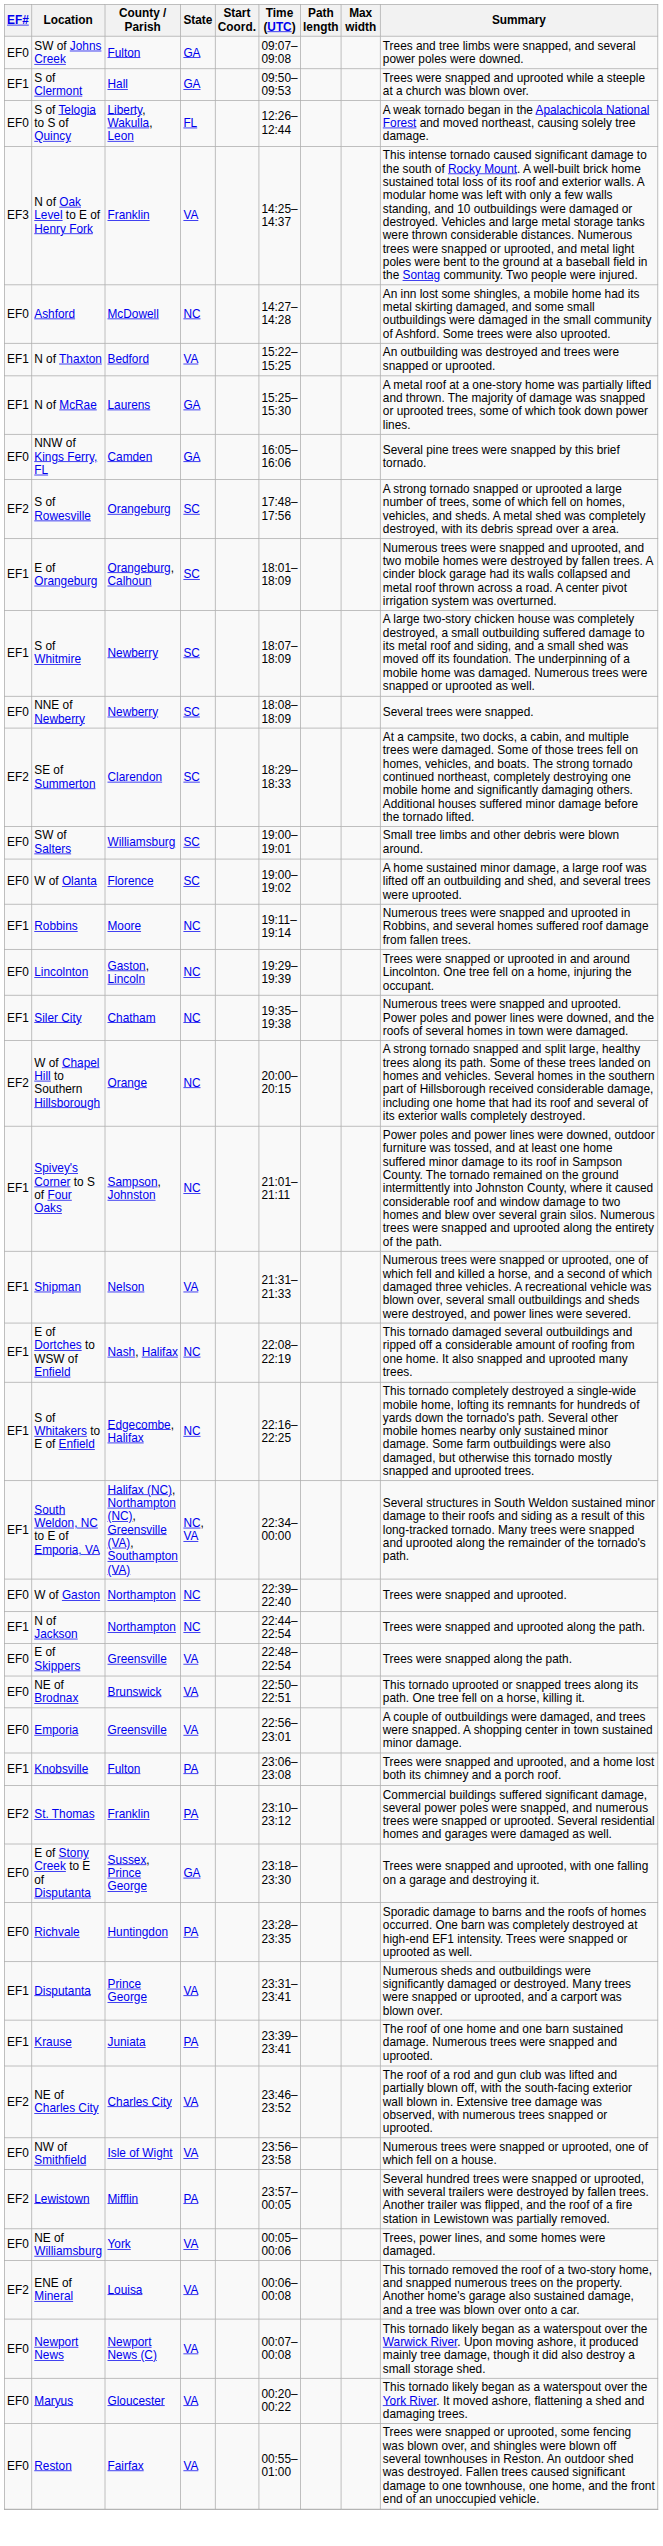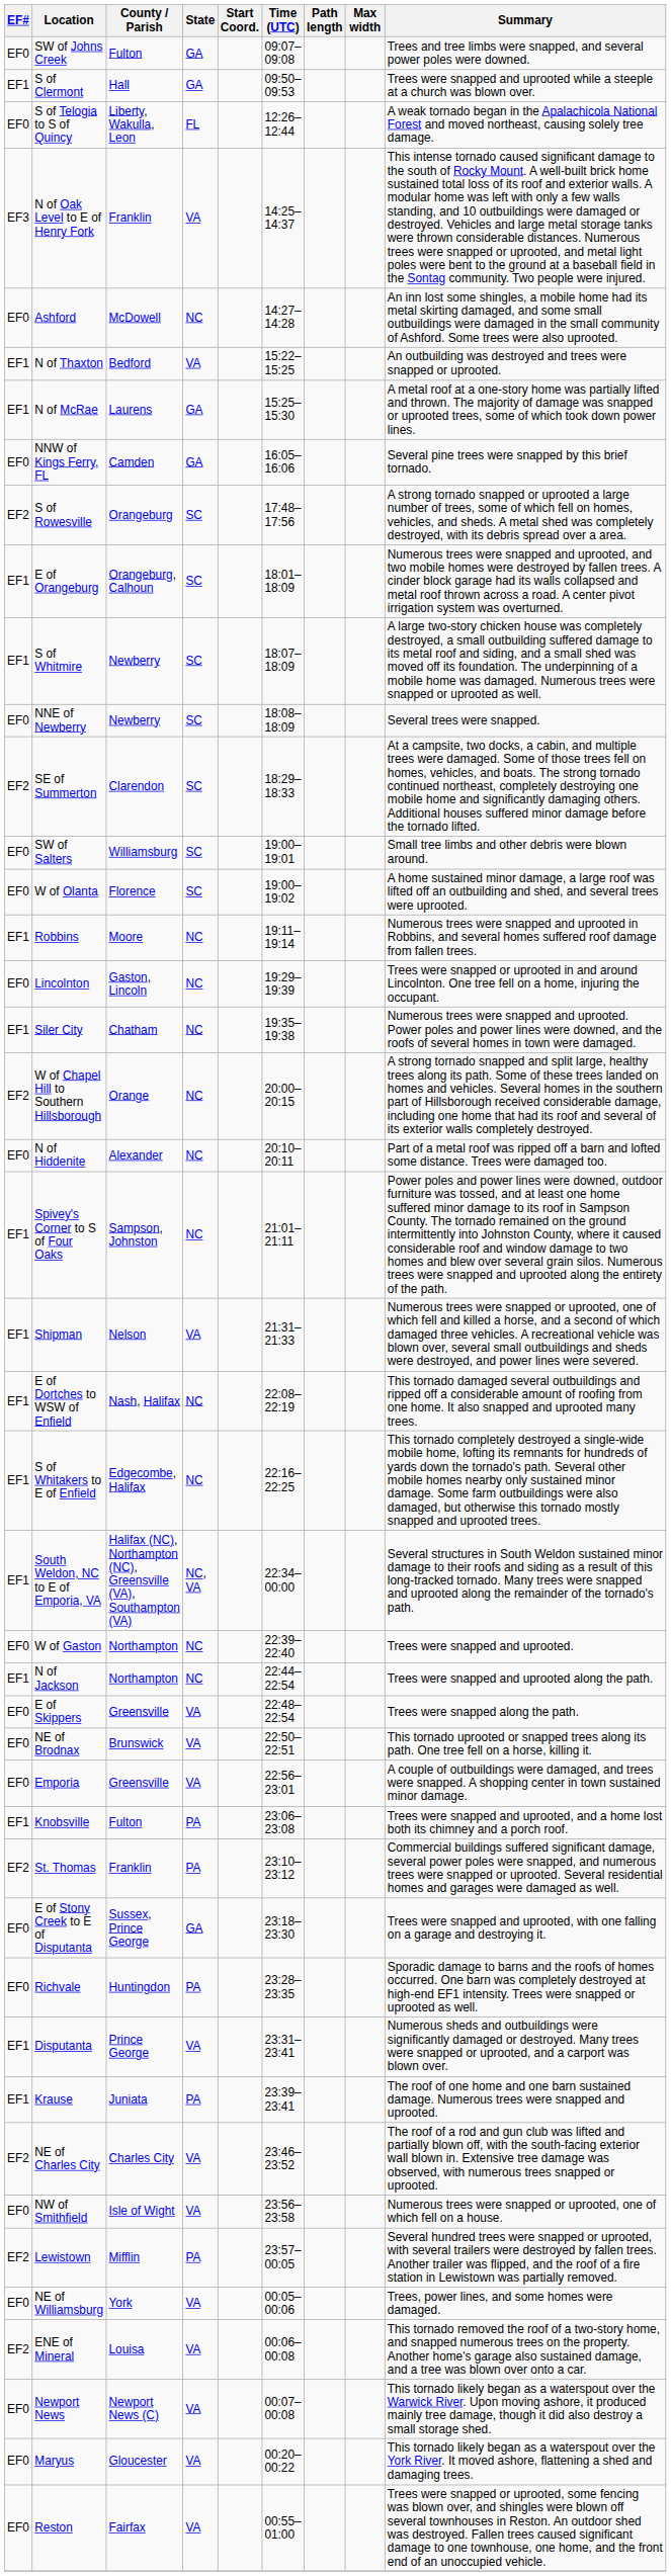+ row: EF0 | N of Hiddenite | Alexander | NC | 20:10–20:11 | Part of a metal roof was ripped off a barn and lofted some distance. Trees were damaged too.
